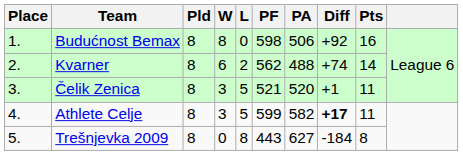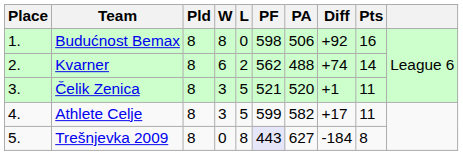Athlete Celje | Diff: bold -> normal
Trešnjevka 2009 | PF: no background -> lavender background
